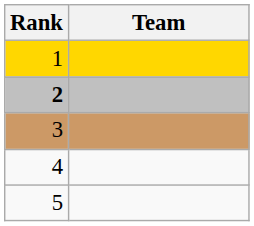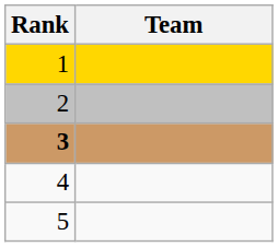2 | Rank: bold -> normal
3 | Rank: normal -> bold
